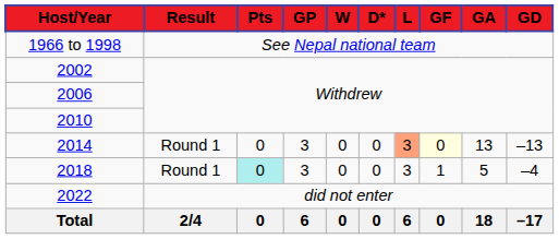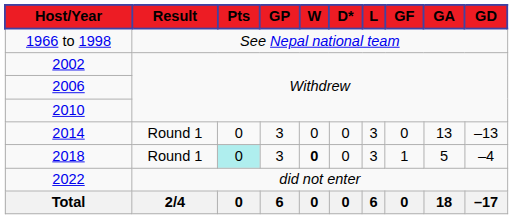2014 | L: lightsalmon background -> no background
2014 | GF: lightyellow background -> no background
2018 | W: normal -> bold
